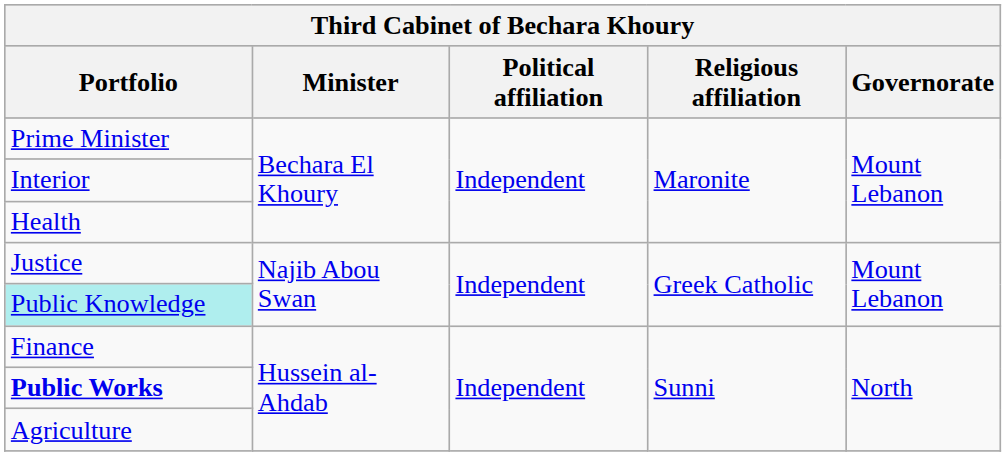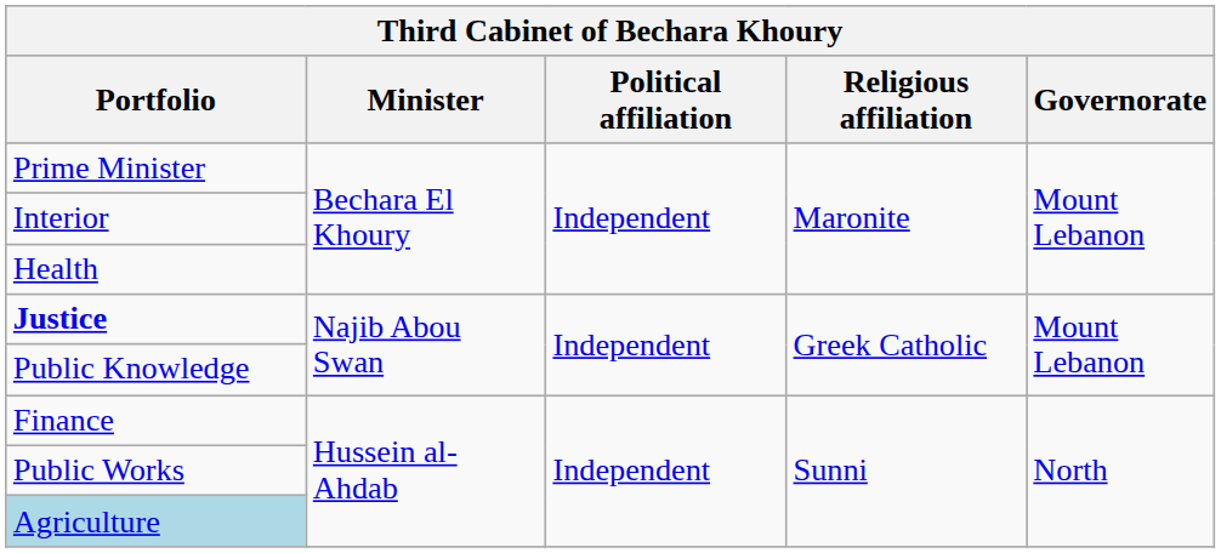Justice | Portfolio: normal -> bold
Public Knowledge | Portfolio: paleturquoise background -> no background
Public Works | Portfolio: bold -> normal
Agriculture | Portfolio: no background -> lightblue background
